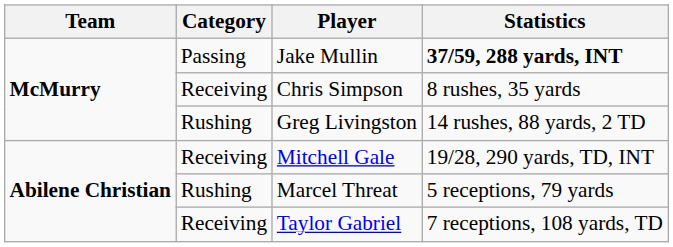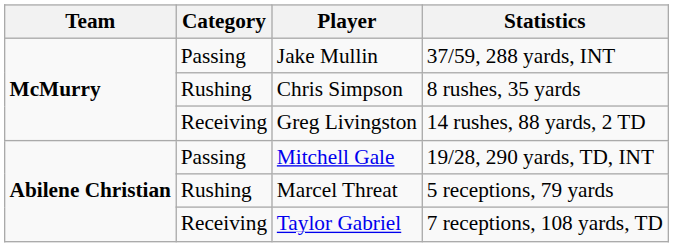Jake Mullin | Statistics: bold -> normal
Chris Simpson | Category: Receiving -> Rushing
Greg Livingston | Category: Rushing -> Receiving
Mitchell Gale | Category: Receiving -> Passing
